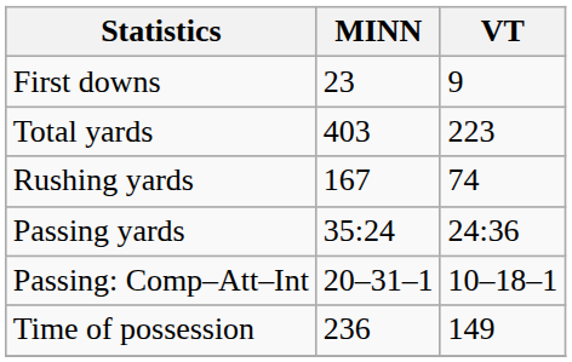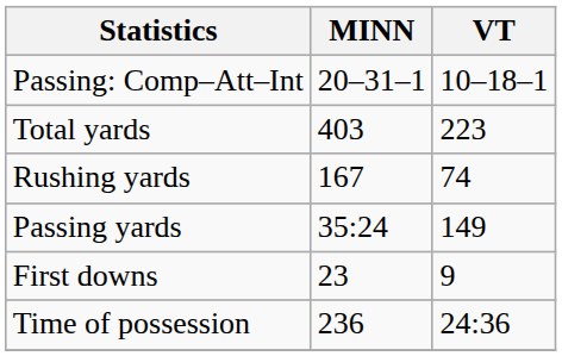rows swapped: First downs <-> Passing: Comp–Att–Int
Passing yards | VT: 24:36 -> 149
Time of possession | VT: 149 -> 24:36
